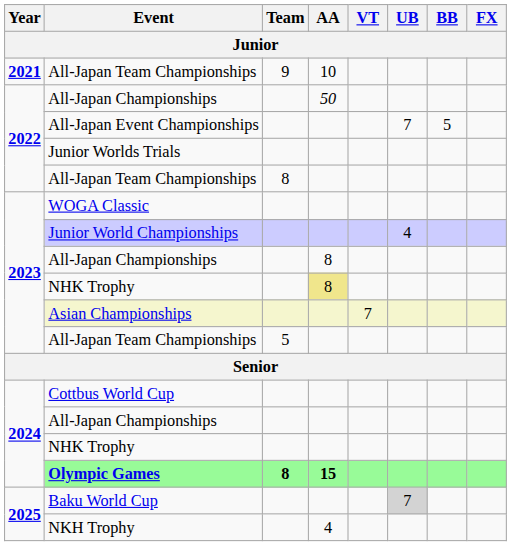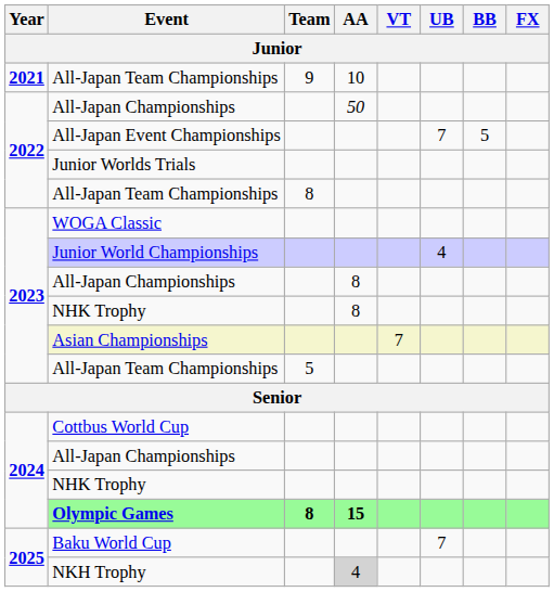2023 / NHK Trophy | AA: khaki background -> no background
Baku World Cup | UB: lightgrey background -> no background
NKH Trophy | AA: no background -> lightgrey background
